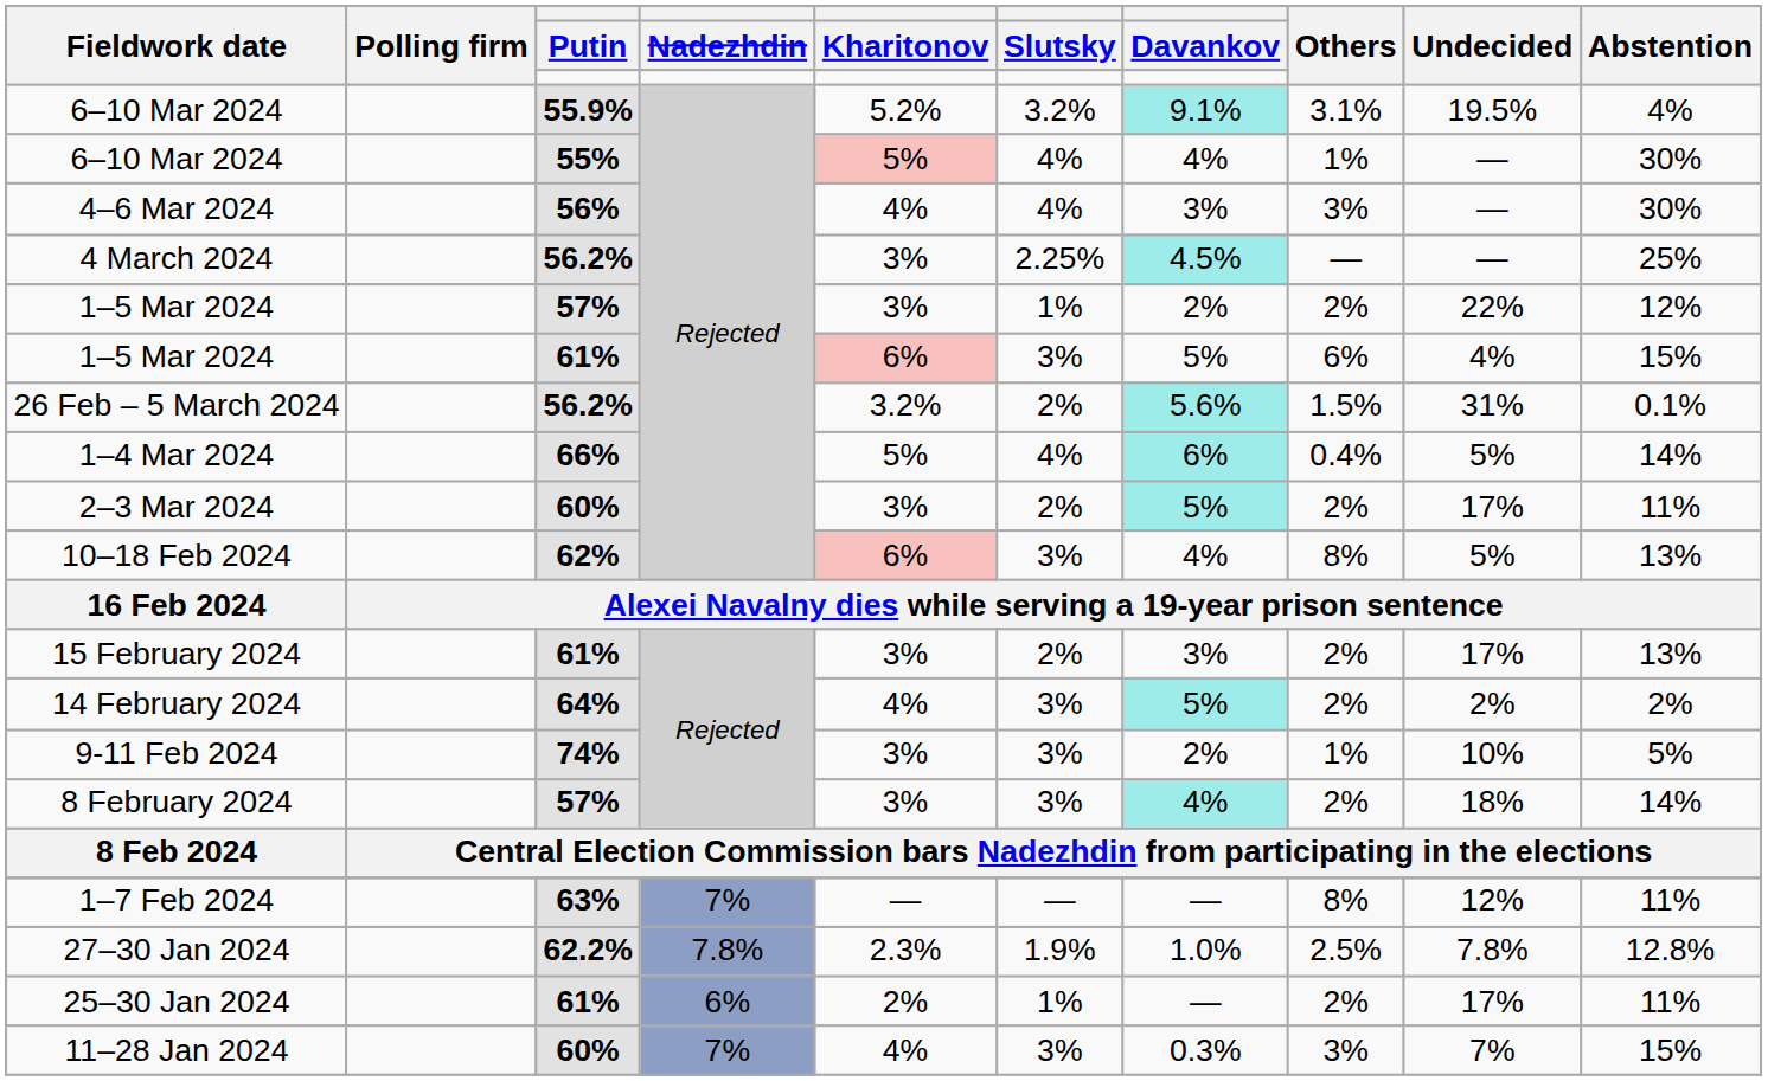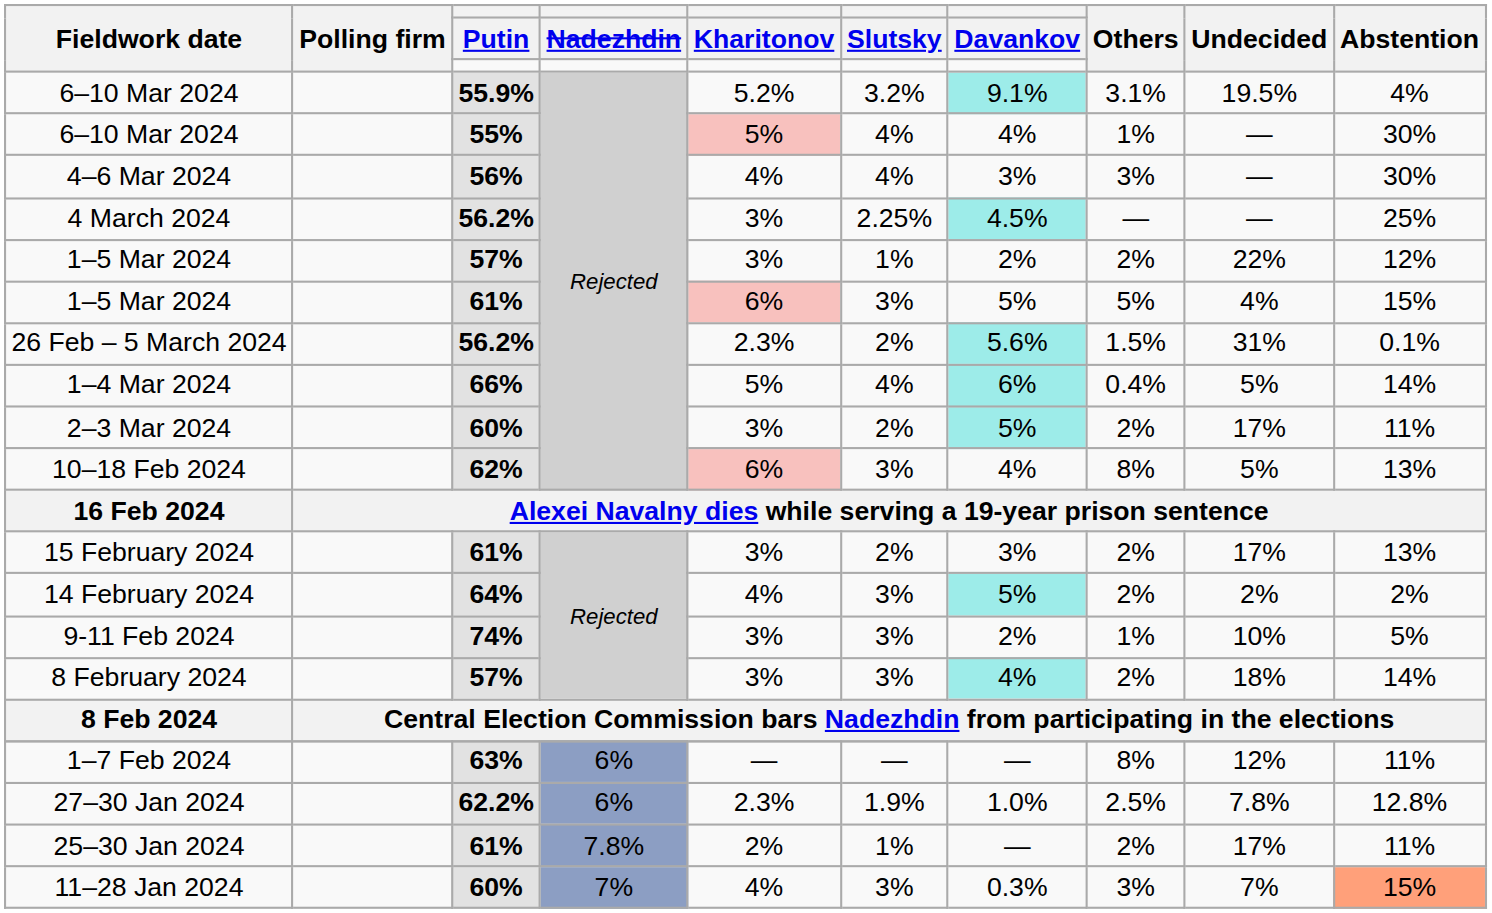1–5 Mar 2024 / 61% | Others: 6% -> 5%
26 Feb – 5 March 2024 | Kharitonov: 3.2% -> 2.3%
1–7 Feb 2024 | Nadezhdin: 7% -> 6%
27–30 Jan 2024 | Nadezhdin: 7.8% -> 6%
25–30 Jan 2024 | Nadezhdin: 6% -> 7.8%
11–28 Jan 2024 | Abstention: no background -> lightsalmon background
